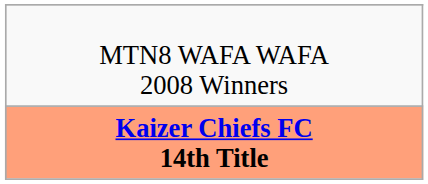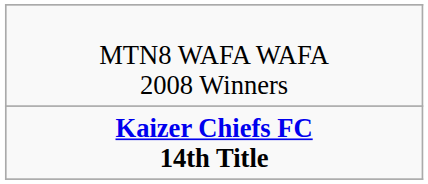row 2 | column 1: lightsalmon background -> no background
